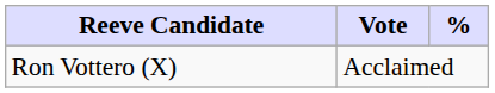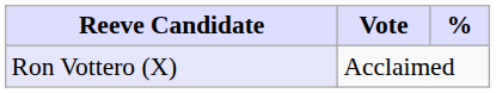Ron Vottero (X) | Reeve Candidate: no background -> lavender background
